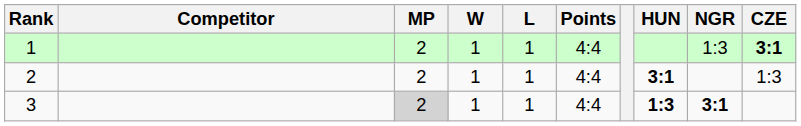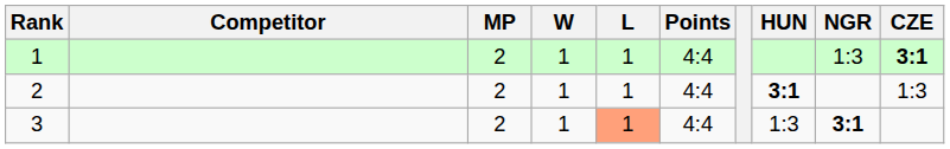3 | MP: lightgrey background -> no background
3 | L: no background -> lightsalmon background
3 | HUN: bold -> normal
